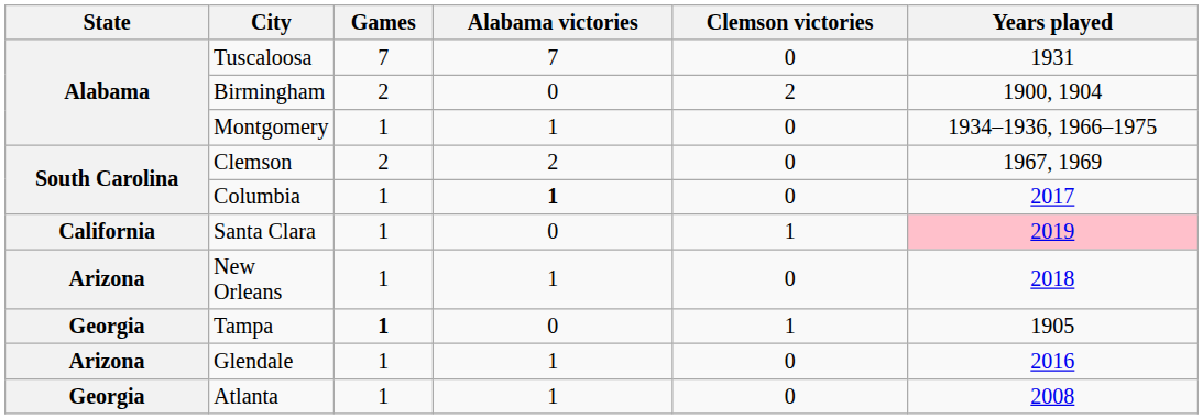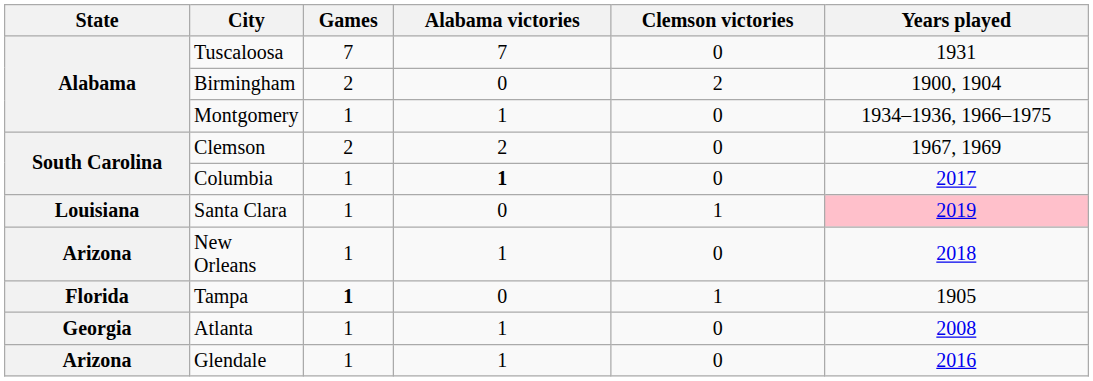Santa Clara | State: California -> Louisiana
Tampa | State: Georgia -> Florida
rows swapped: Glendale <-> Atlanta
